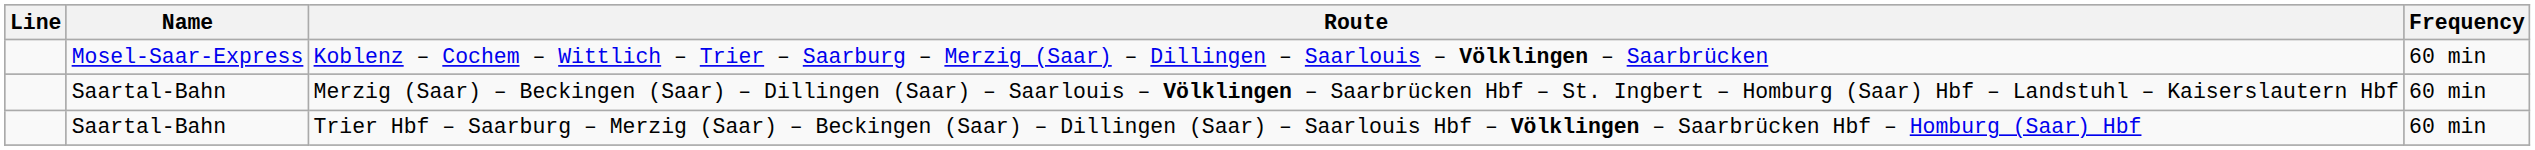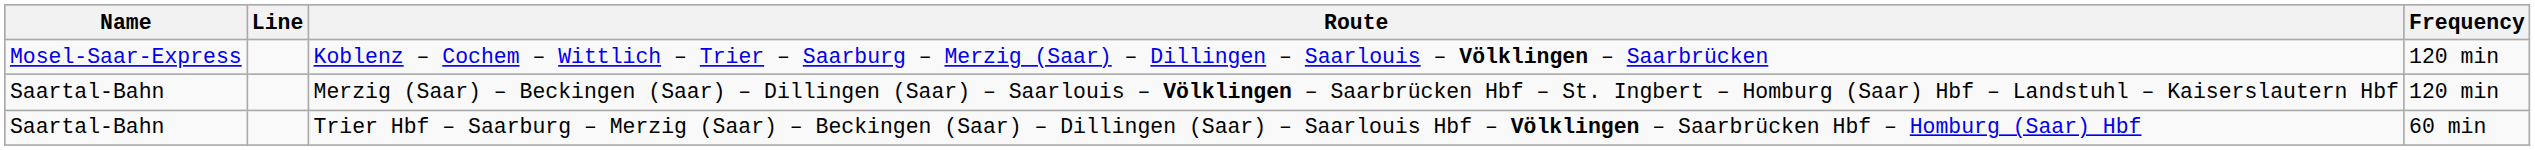columns swapped: Line <-> Name
row 2 | Frequency: 60 min -> 120 min
row 3 | Frequency: 60 min -> 120 min
